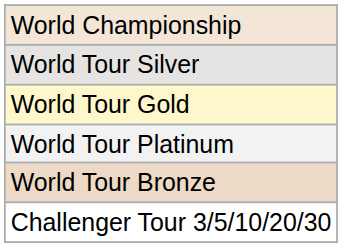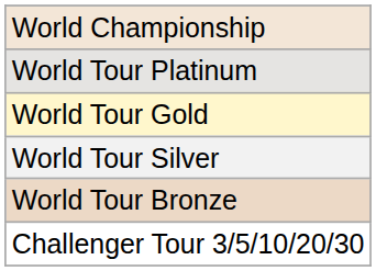row 2 | column 1: World Tour Silver -> World Tour Platinum
row 4 | column 1: World Tour Platinum -> World Tour Silver
